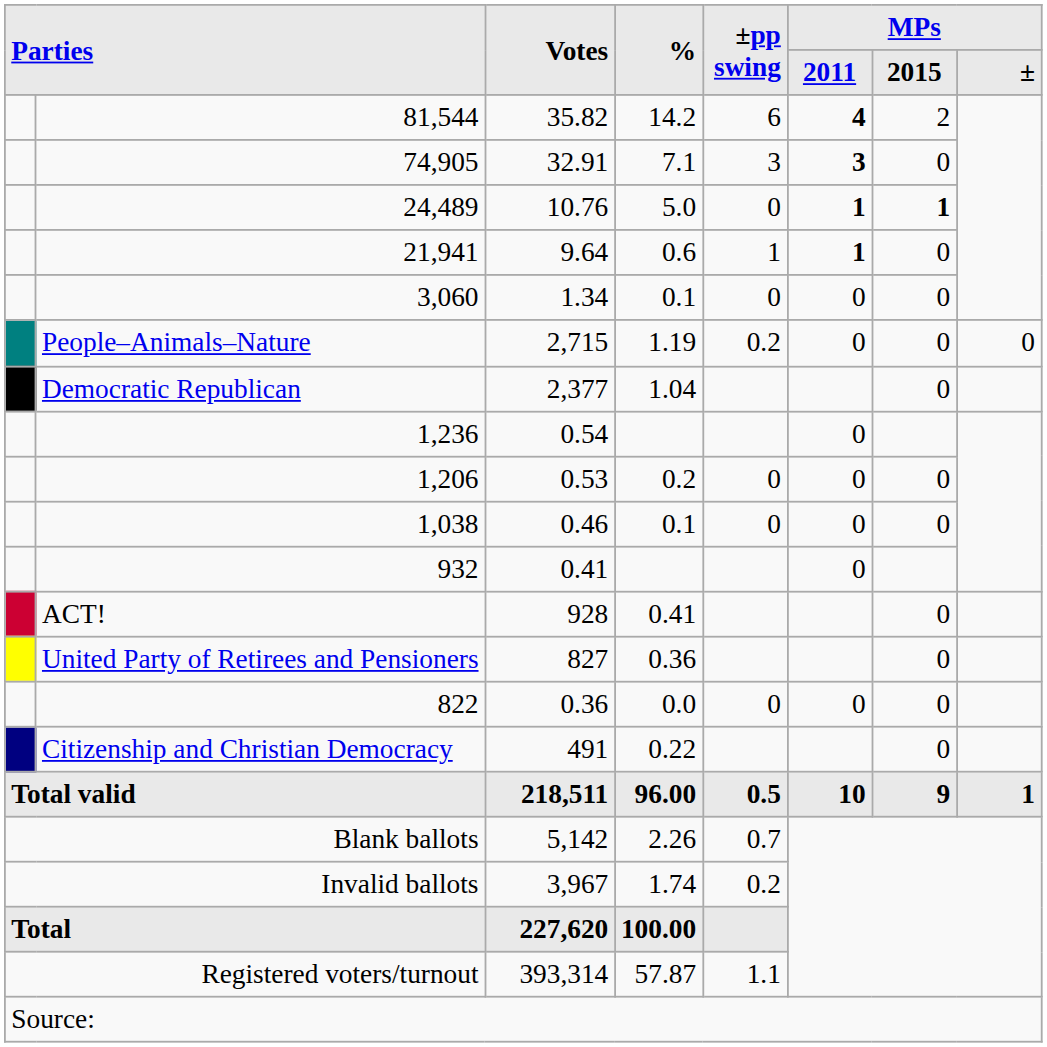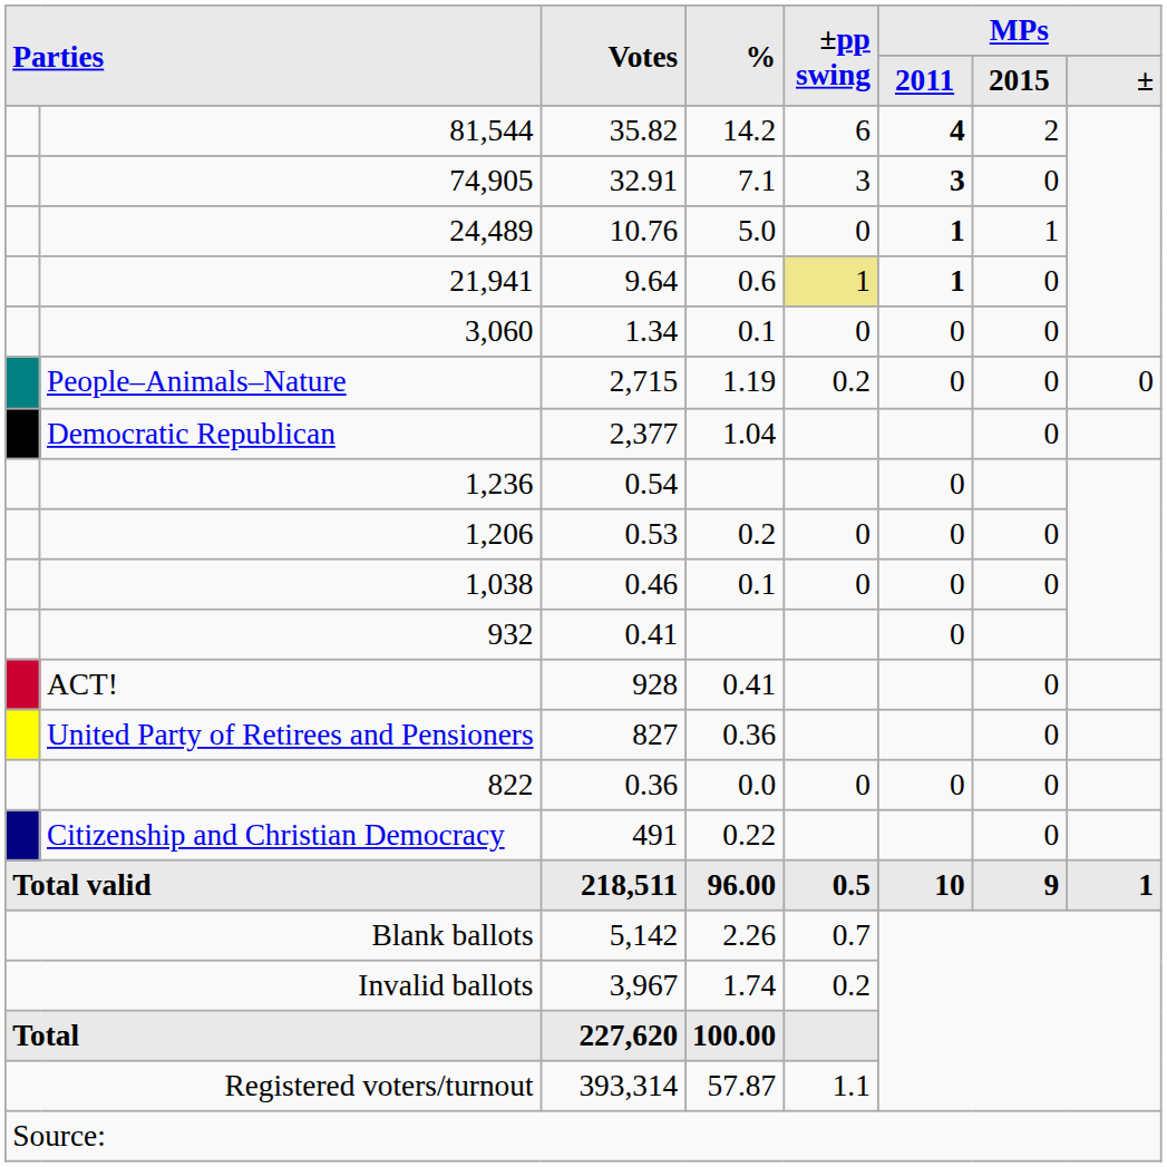24,489 | MPs / 2015: bold -> normal
21,941 | ±pp swing: no background -> khaki background
